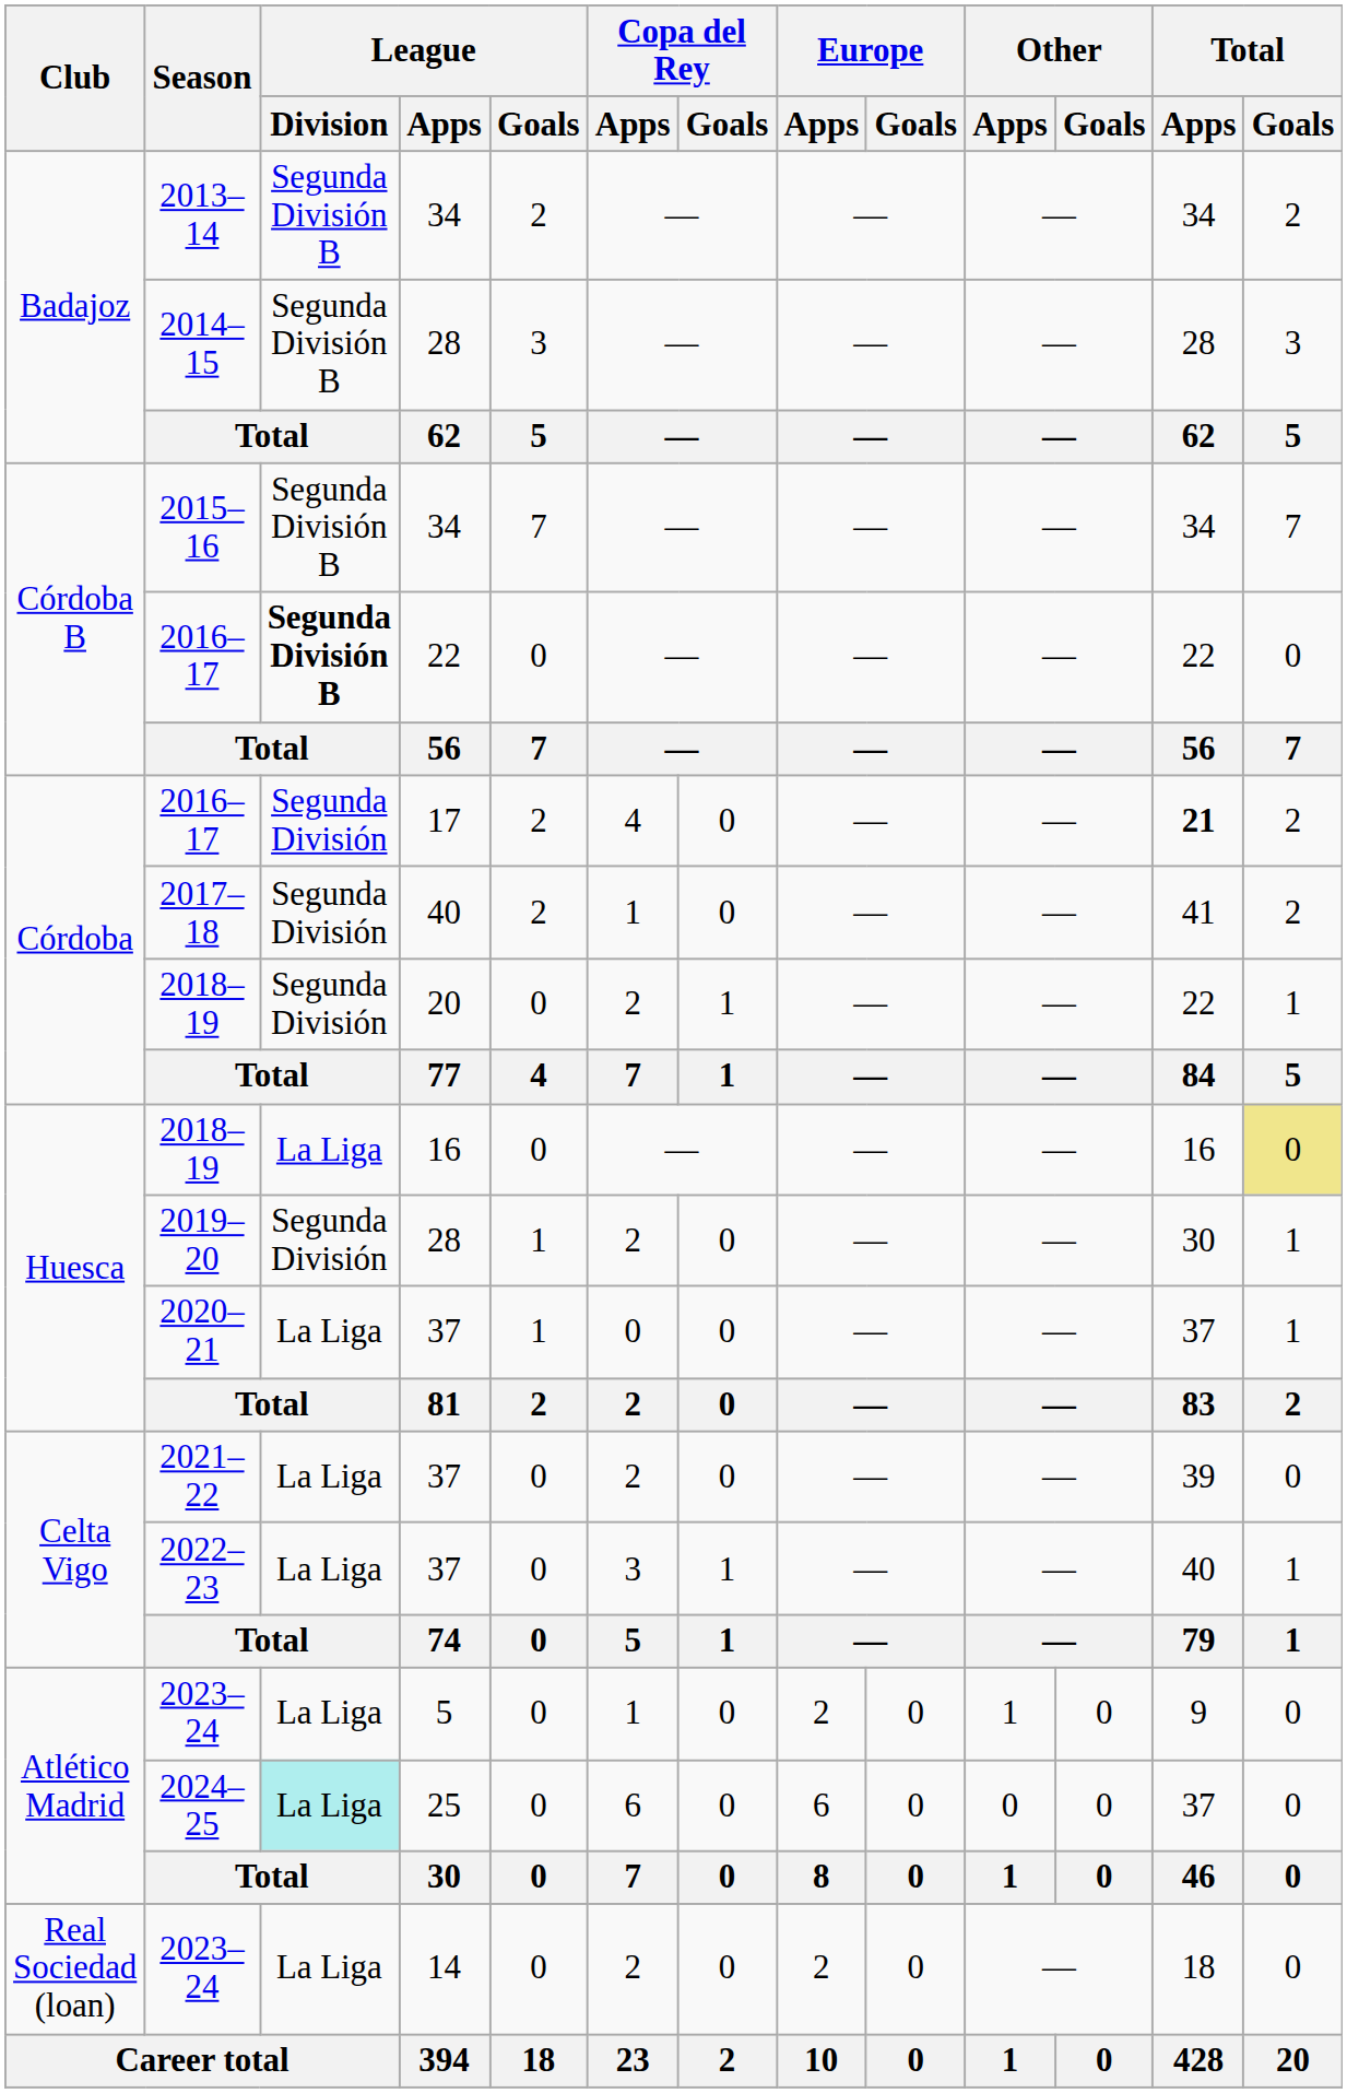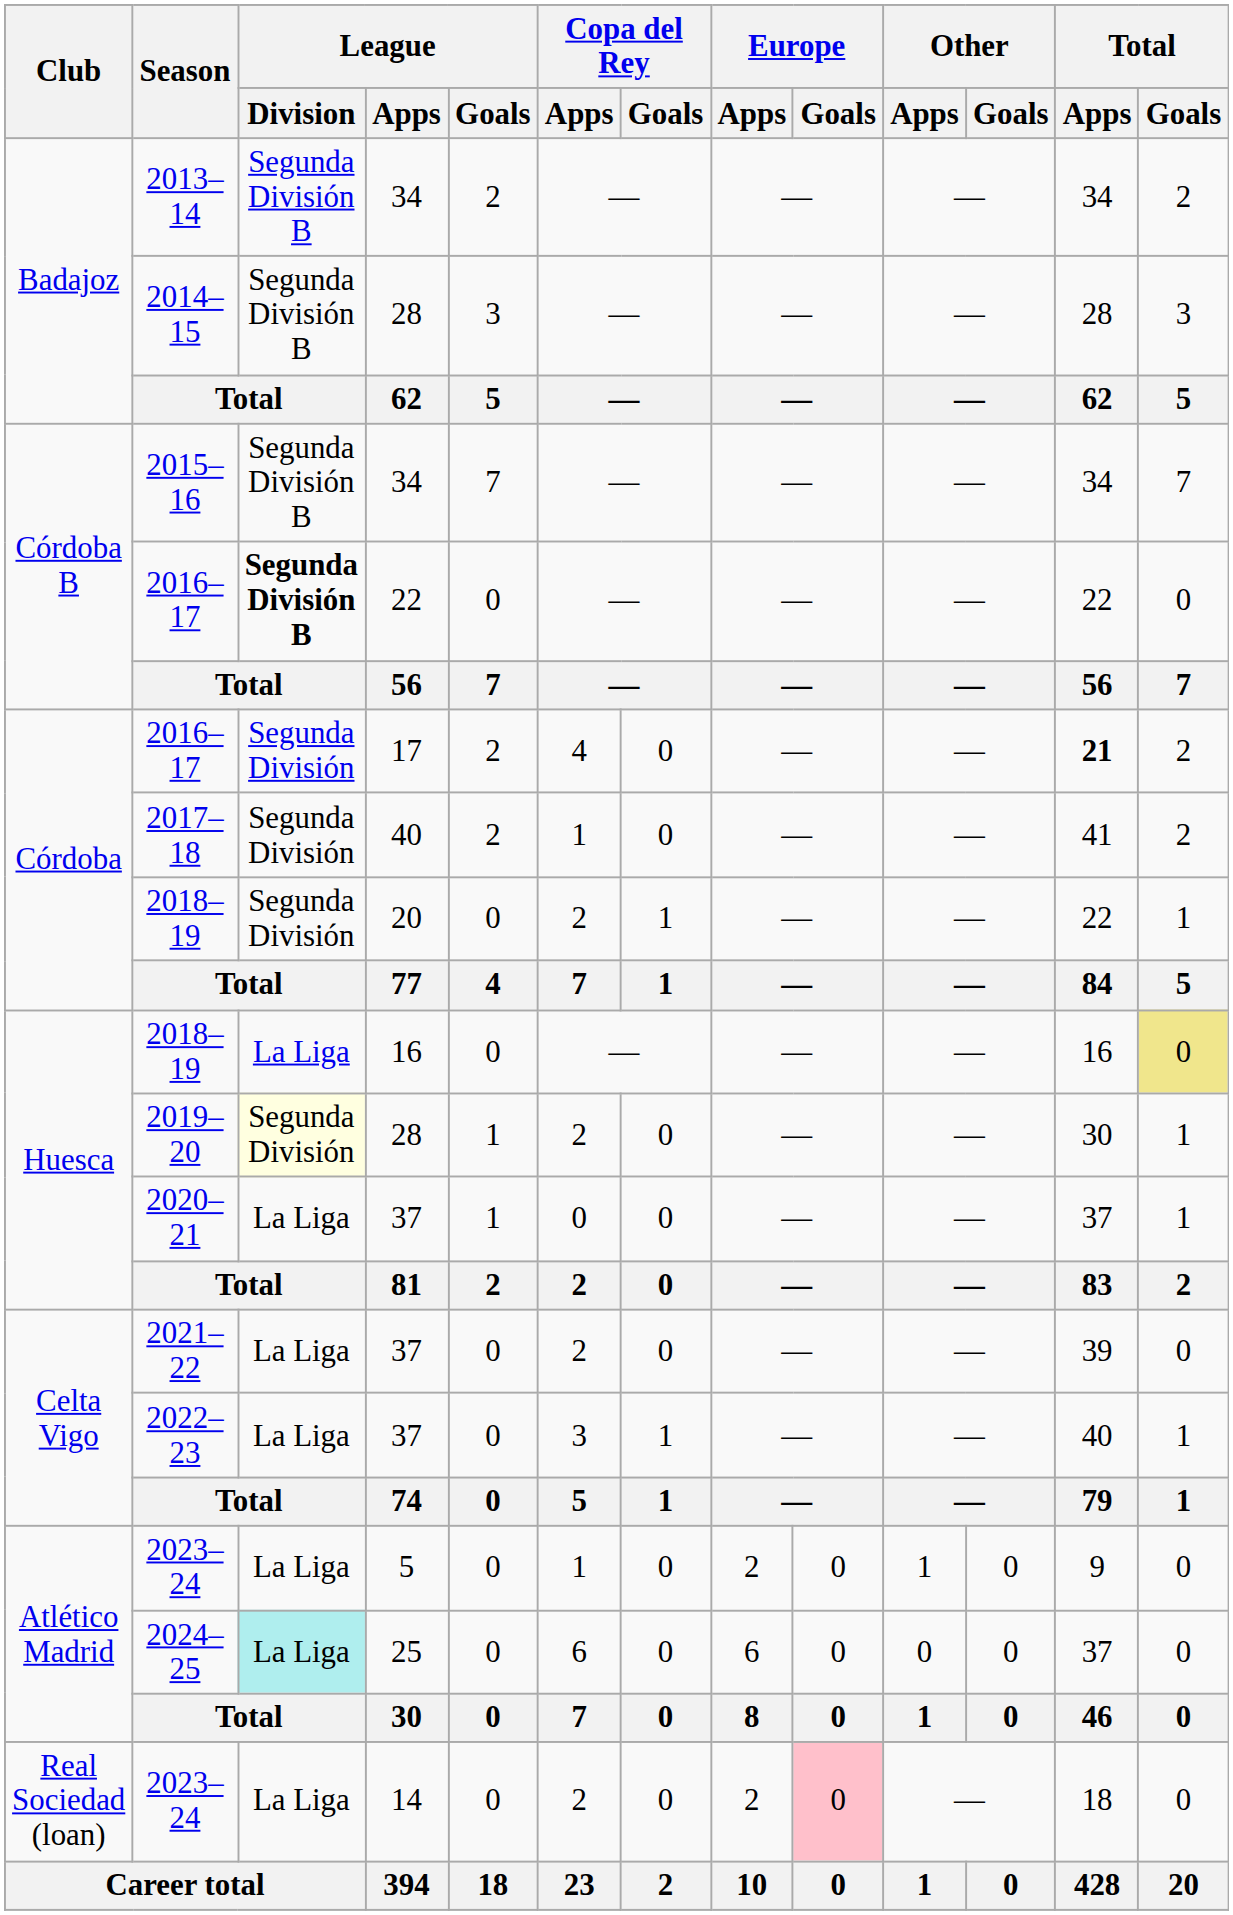2019–20 | League / Division: no background -> lightyellow background
2023–24 / 14 | Europe / Goals: no background -> pink background
